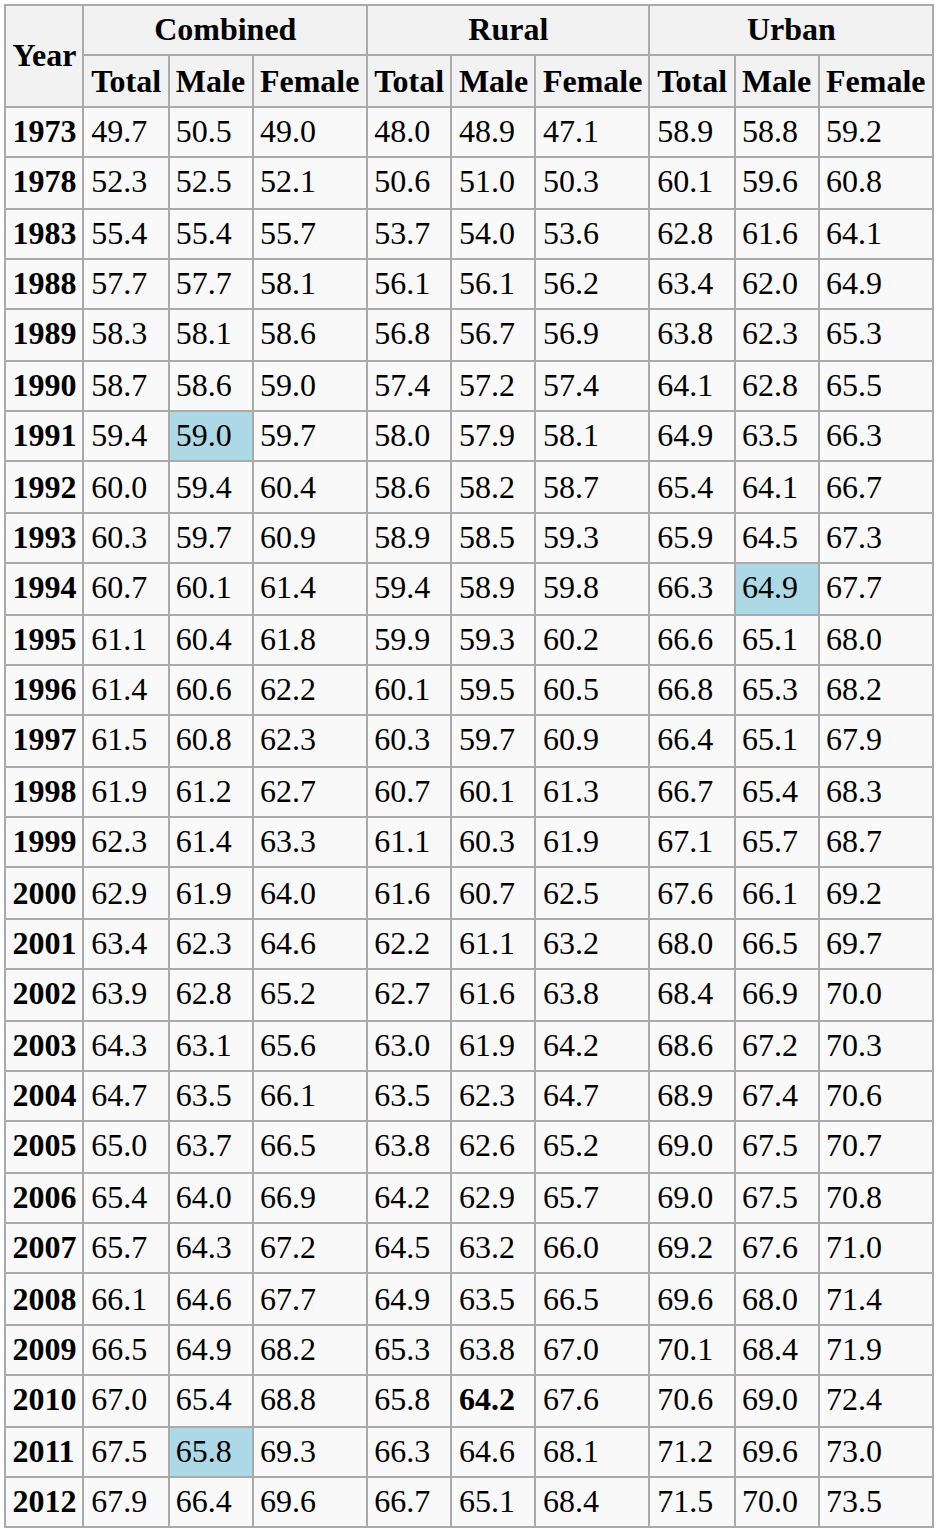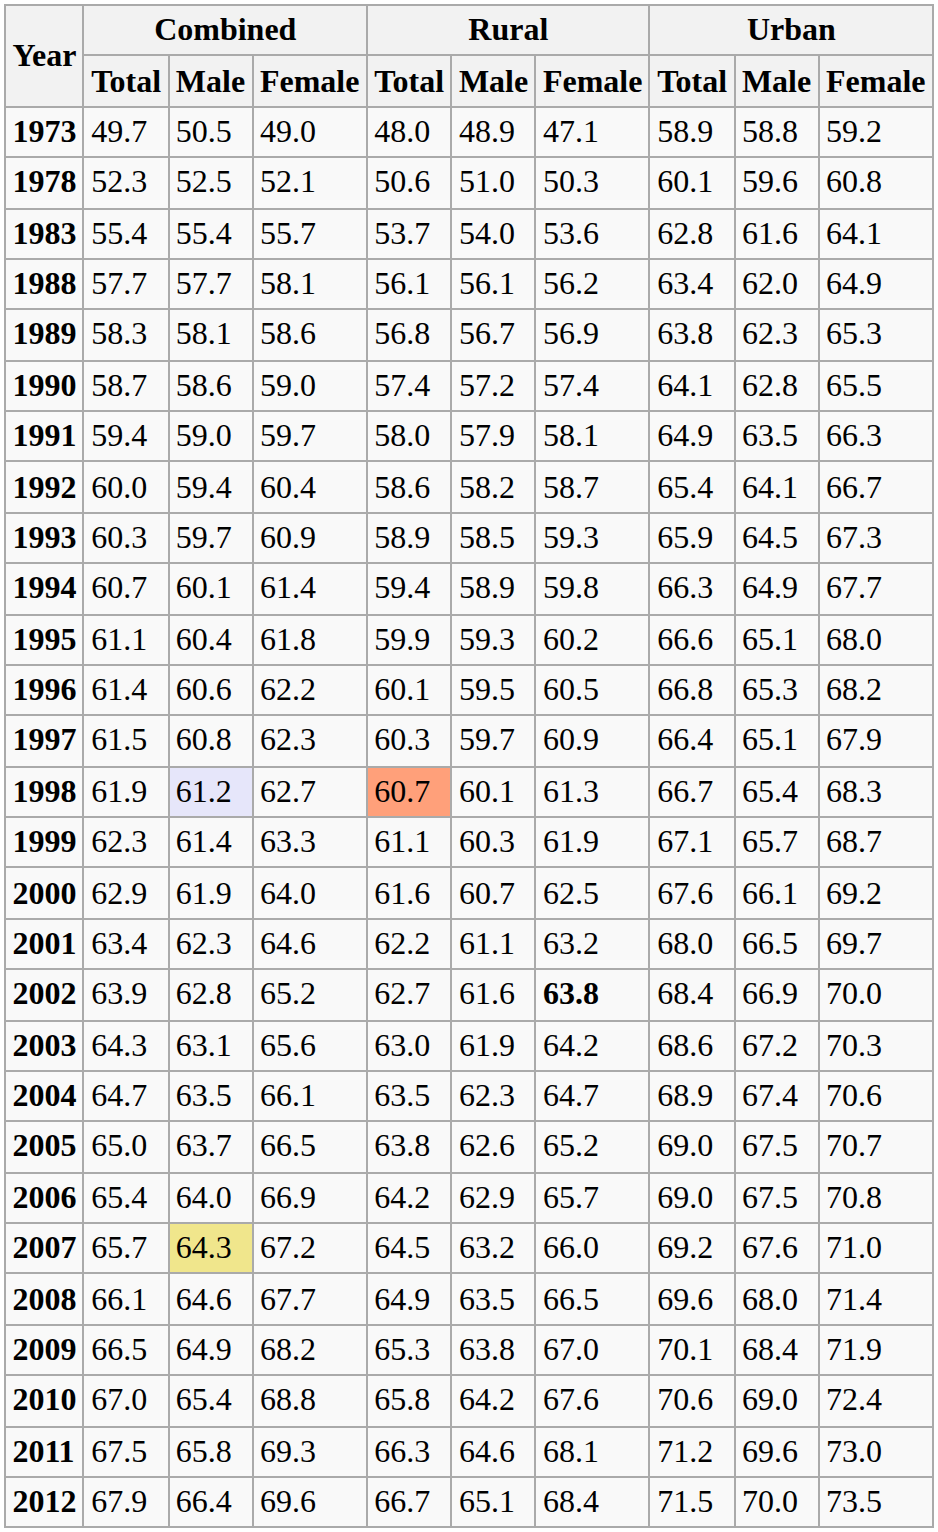1991 | Combined / Male: lightblue background -> no background
1994 | Urban / Male: lightblue background -> no background
1998 | Combined / Male: no background -> lavender background
1998 | Rural / Total: no background -> lightsalmon background
2002 | Rural / Female: normal -> bold
2007 | Combined / Male: no background -> khaki background
2010 | Rural / Male: bold -> normal
2011 | Combined / Male: lightblue background -> no background
